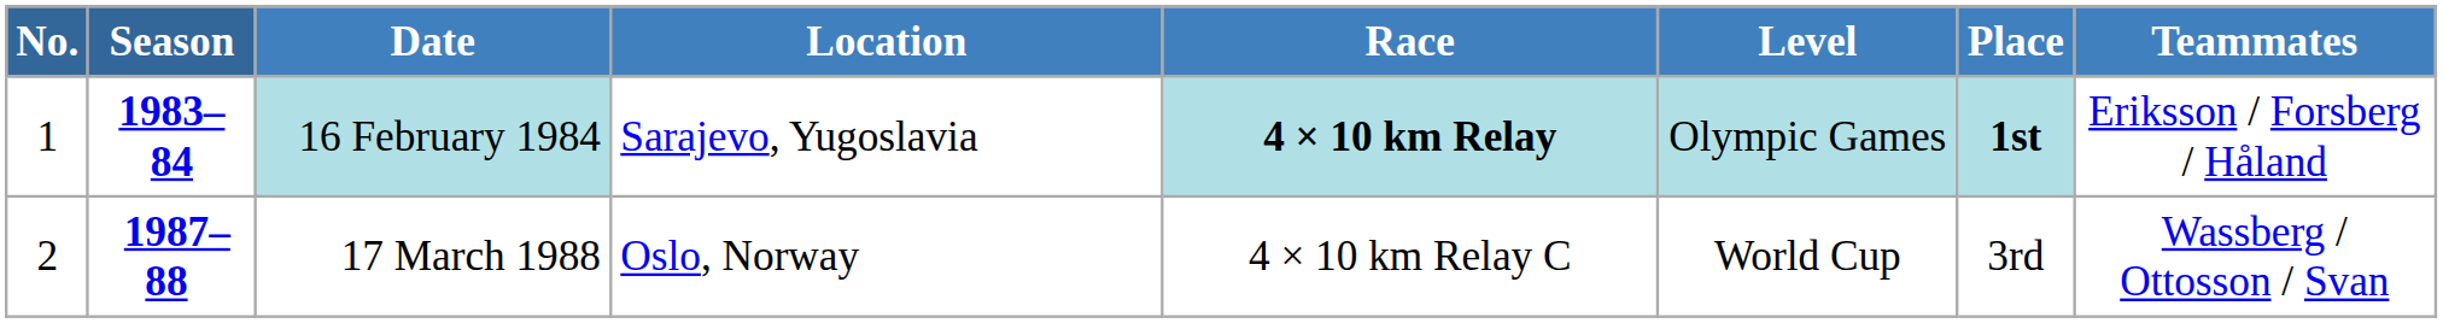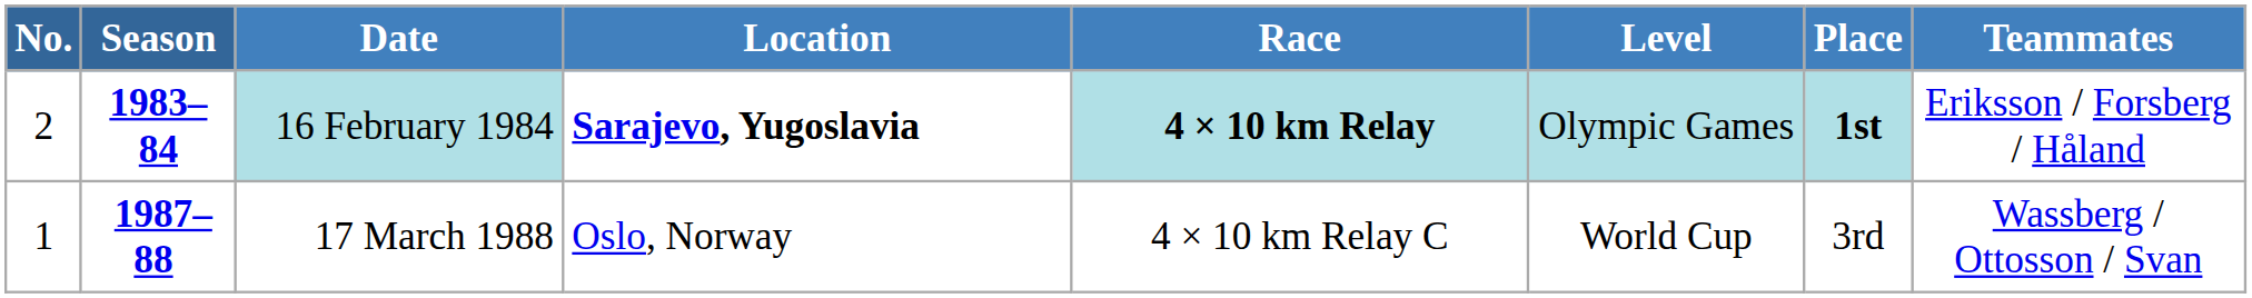16 February 1984 | No.: 1 -> 2
16 February 1984 | Location: normal -> bold
17 March 1988 | No.: 2 -> 1
